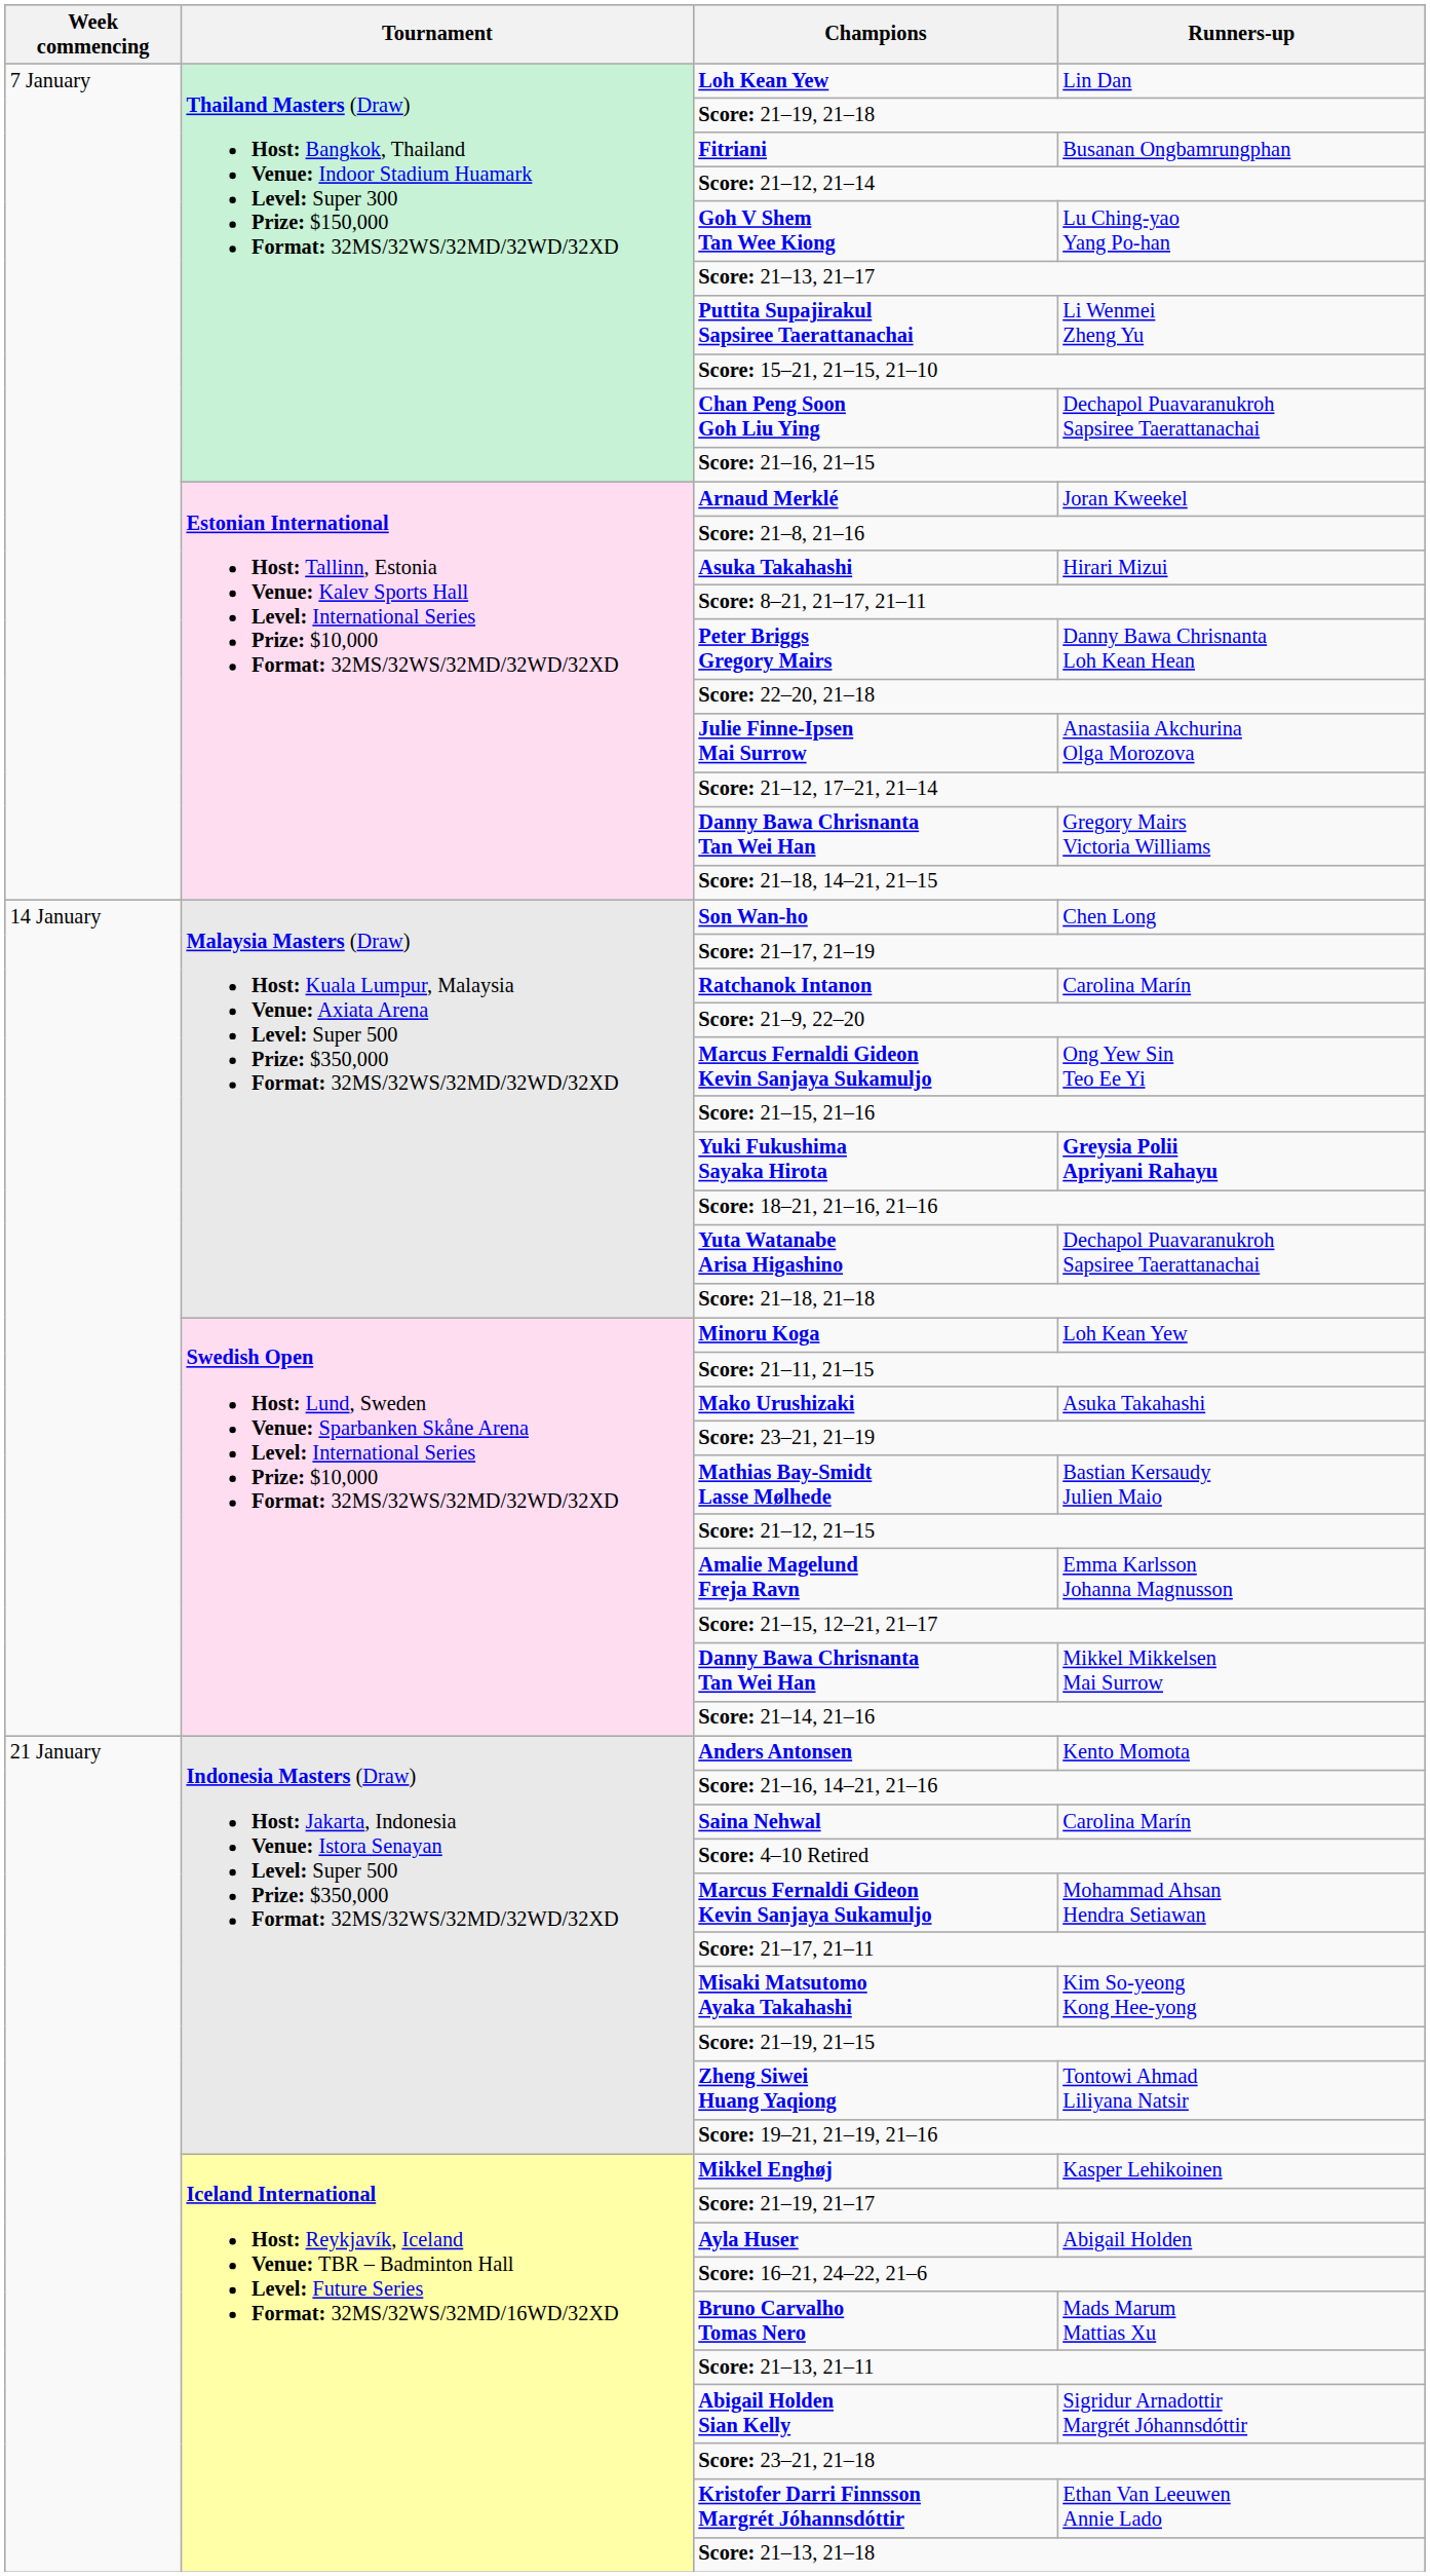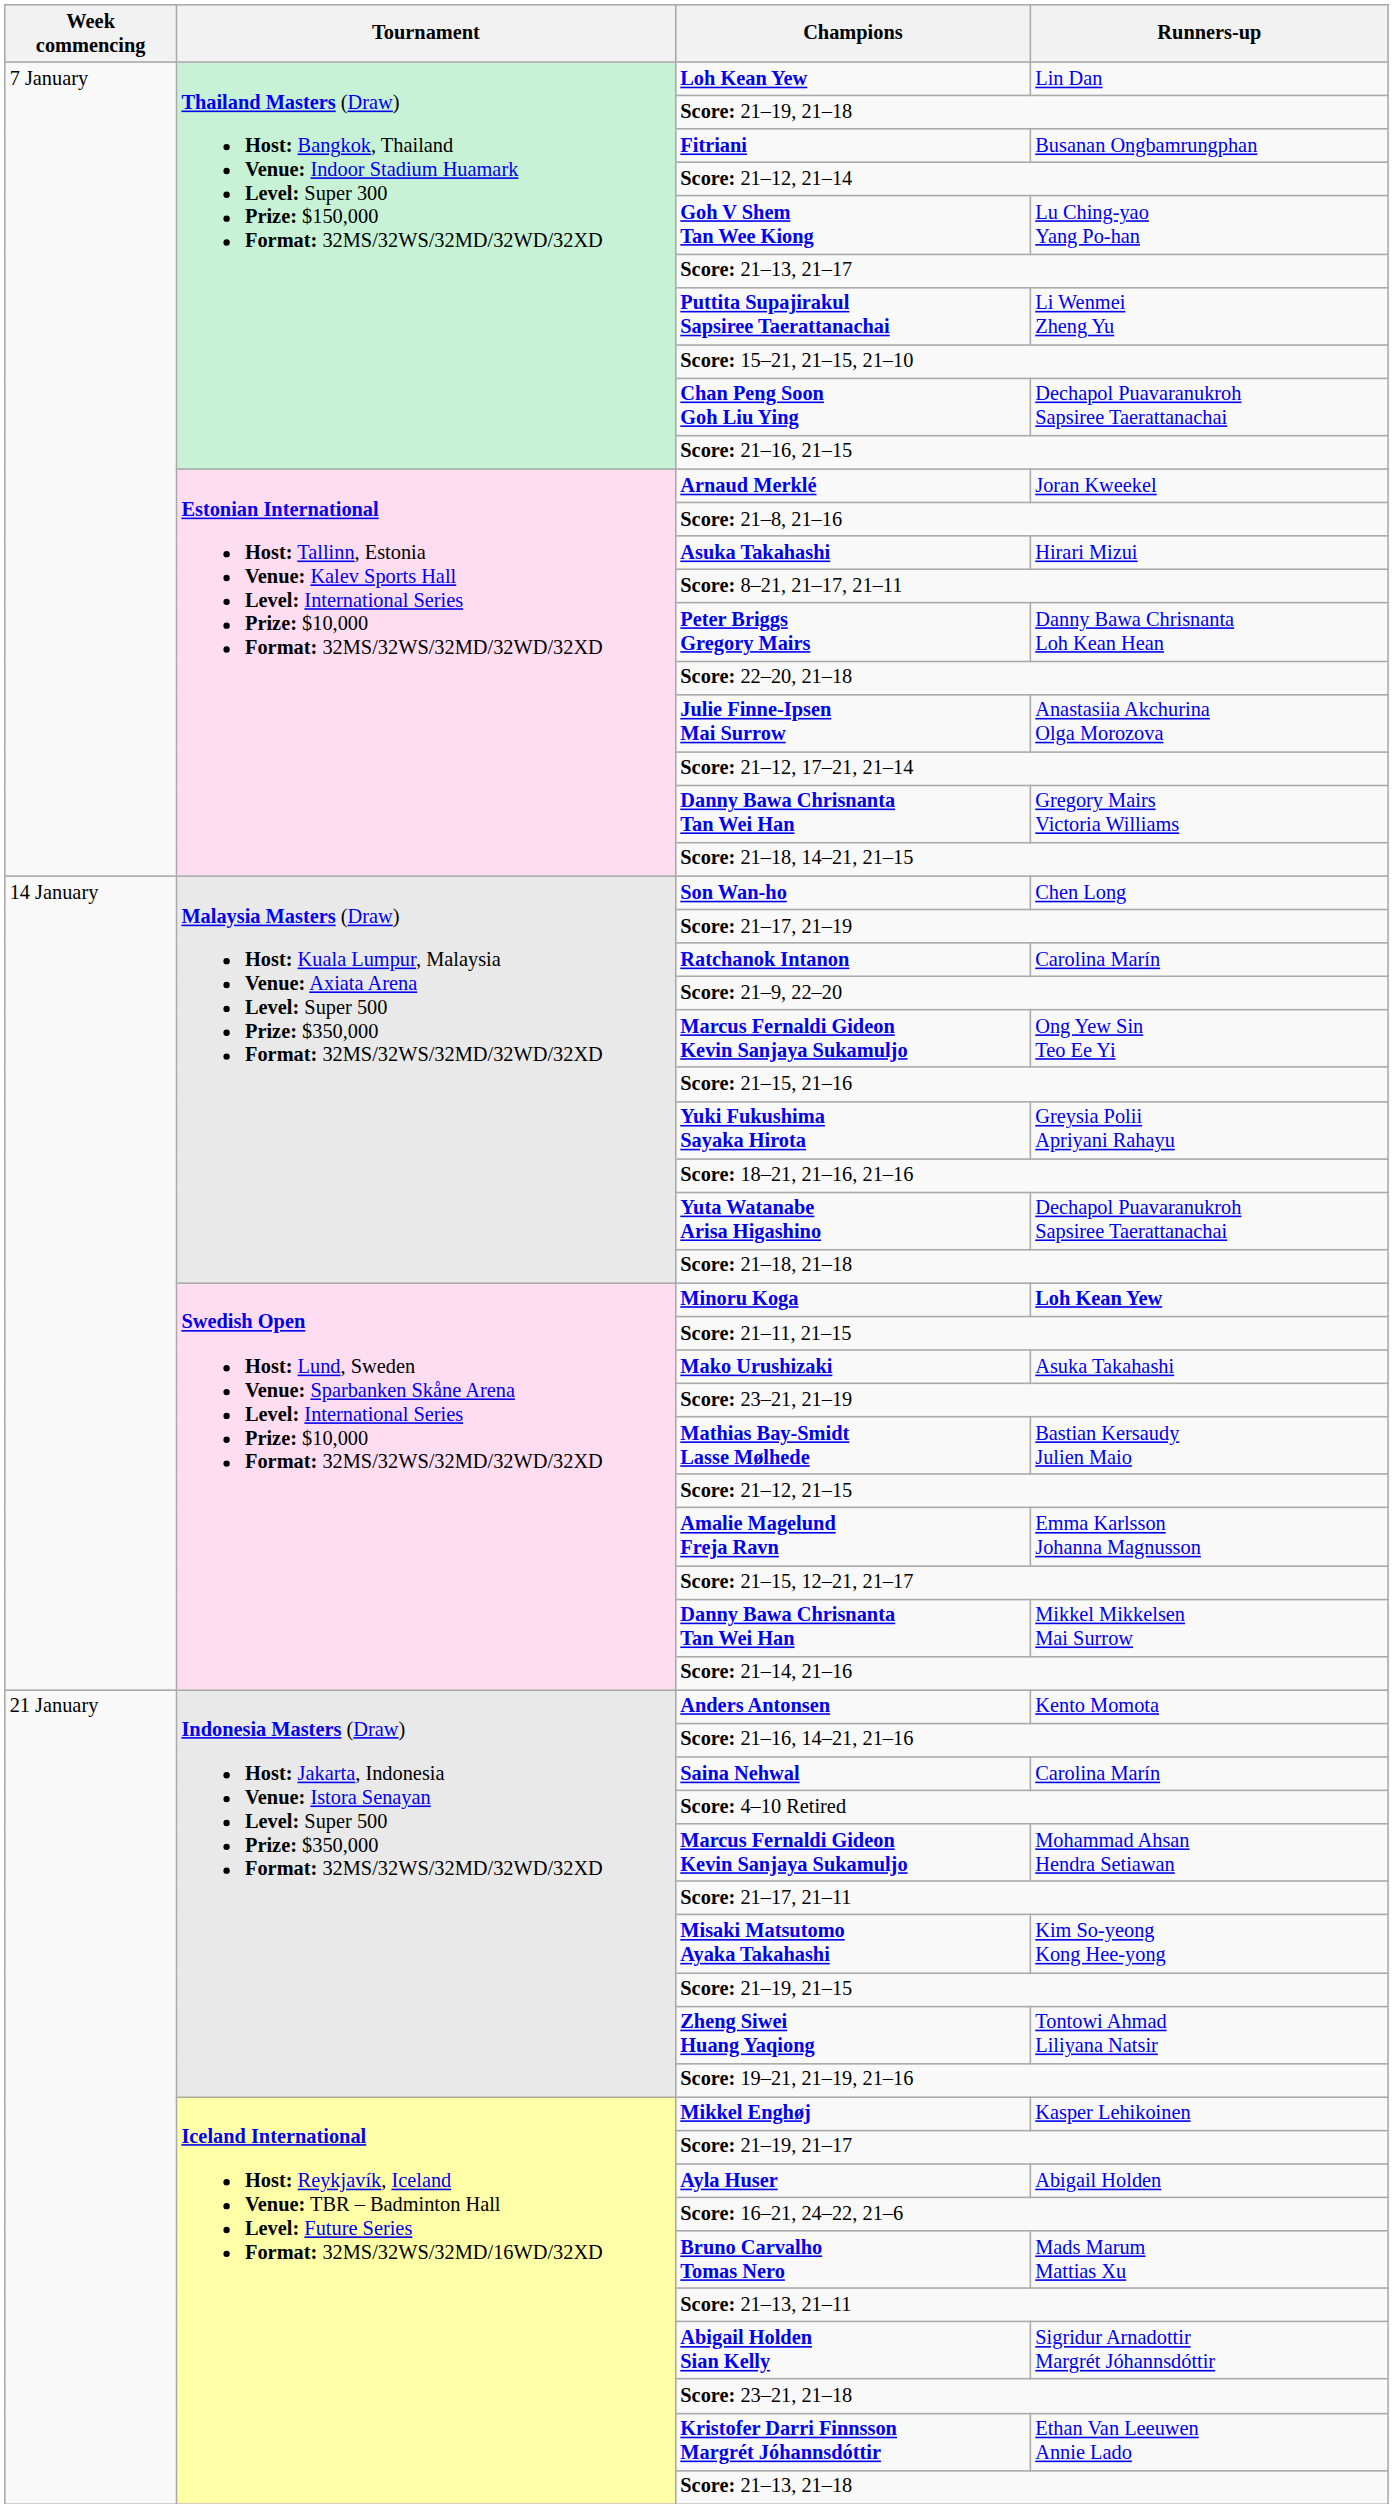Yuki Fukushima Sayaka Hirota | Runners-up: bold -> normal
Minoru Koga | Runners-up: normal -> bold
